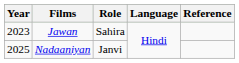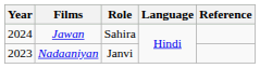Jawan | Year: 2023 -> 2024
Nadaaniyan | Year: 2025 -> 2023
